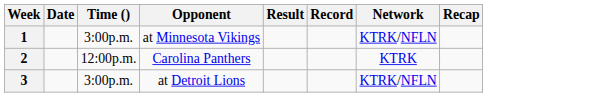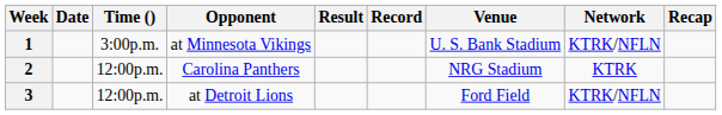+ column: Venue | U. S. Bank Stadium | NRG Stadium | Ford Field
3 | Time (): 3:00p.m. -> 12:00p.m.
